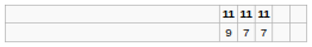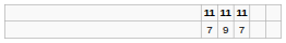row 2 | column 2: 9 -> 7
row 2 | column 3: 7 -> 9
